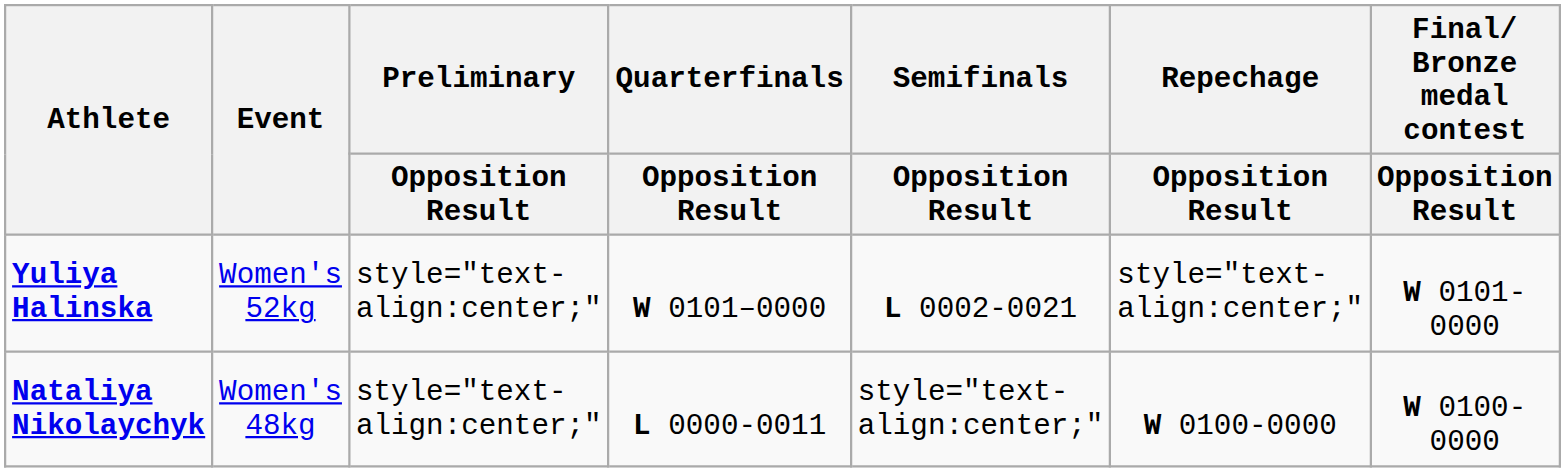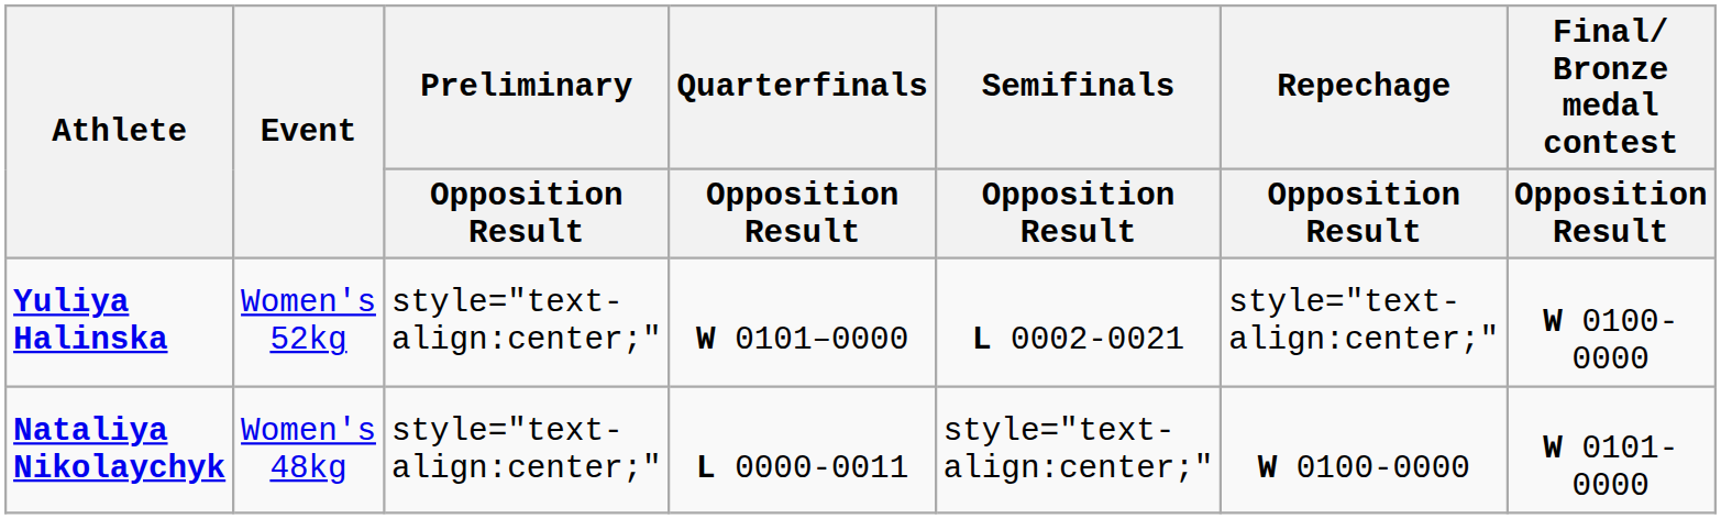Yuliya Halinska | Final/ Bronze medal contest / Opposition Result: W 0101-0000 -> W 0100-0000
Nataliya Nikolaychyk | Final/ Bronze medal contest / Opposition Result: W 0100-0000 -> W 0101-0000
